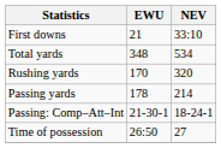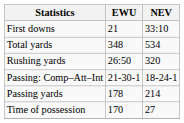Rushing yards | EWU: 170 -> 26:50
rows swapped: Passing yards <-> Passing: Comp–Att–Int
Time of possession | EWU: 26:50 -> 170
